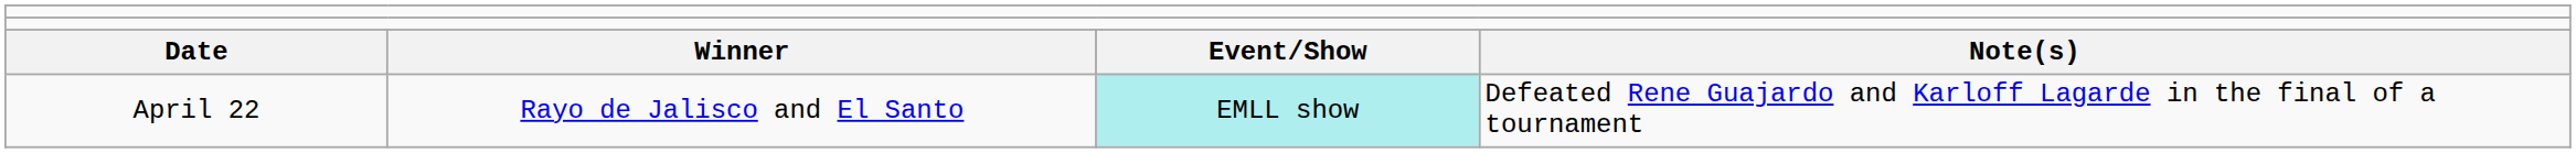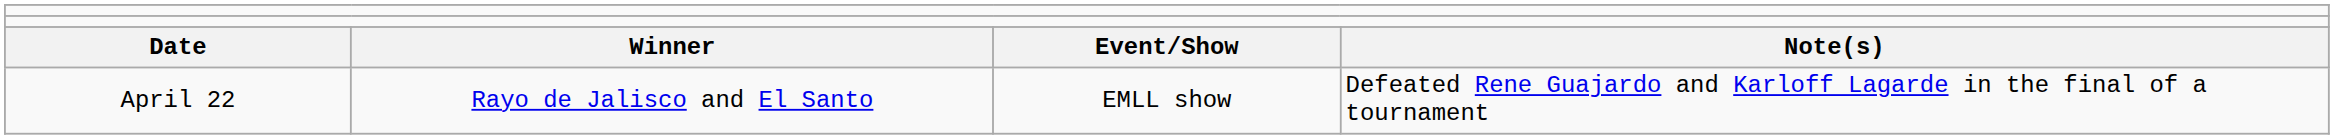April 22 | column 3: paleturquoise background -> no background
